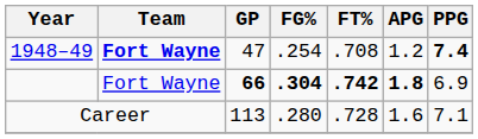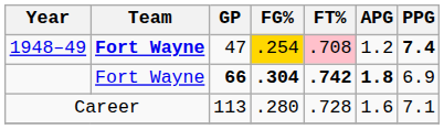1948–49 | FG%: no background -> gold background
1948–49 | FT%: no background -> pink background
